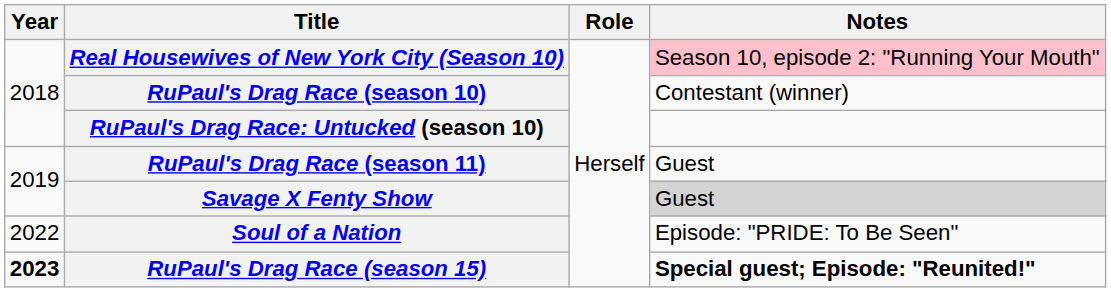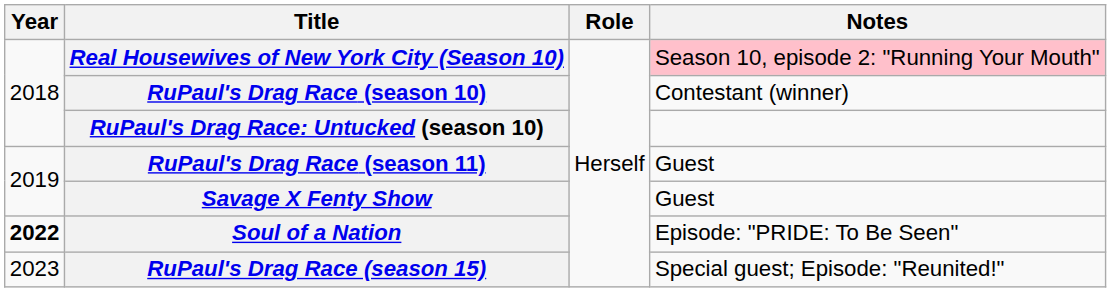Savage X Fenty Show | Notes: lightgrey background -> no background
Soul of a Nation | Year: normal -> bold
RuPaul's Drag Race (season 15) | Year: bold -> normal
RuPaul's Drag Race (season 15) | Notes: bold -> normal
